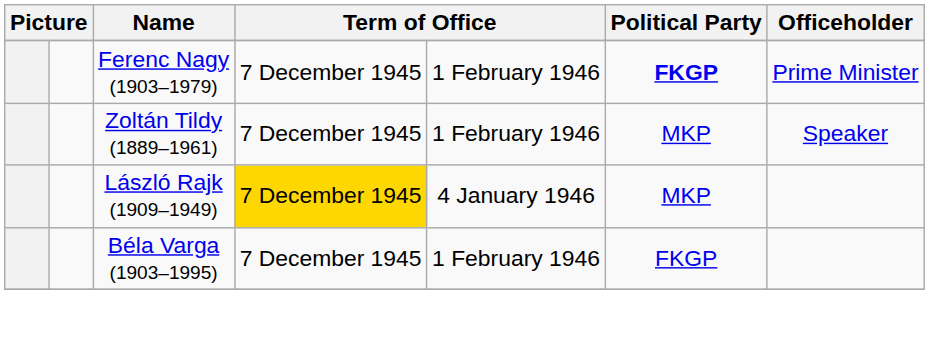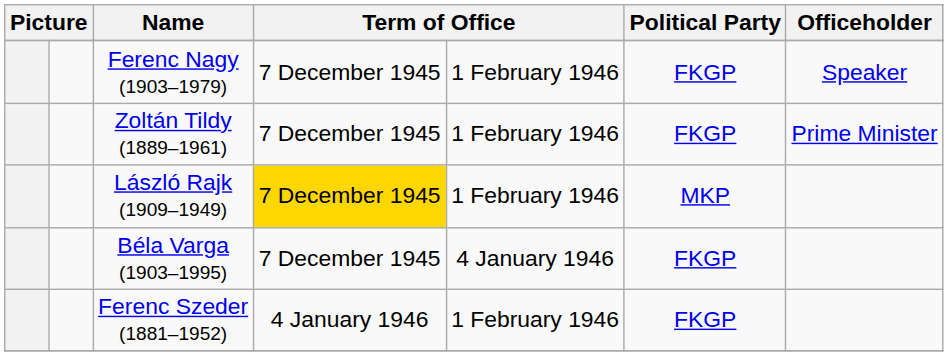Ferenc Nagy (1903–1979) | Political Party: bold -> normal
Ferenc Nagy (1903–1979) | Officeholder: Prime Minister -> Speaker
Zoltán Tildy (1889–1961) | Political Party: MKP -> FKGP
Zoltán Tildy (1889–1961) | Officeholder: Speaker -> Prime Minister
László Rajk (1909–1949) | column 5: 4 January 1946 -> 1 February 1946
Béla Varga (1903–1995) | column 5: 1 February 1946 -> 4 January 1946
+ row: Ferenc Szeder (1881–1952) | 4 January 1946 | 1 February 1946 | FKGP
